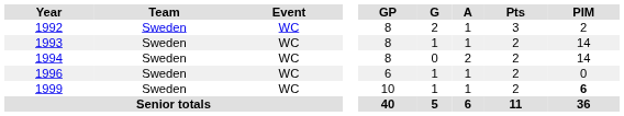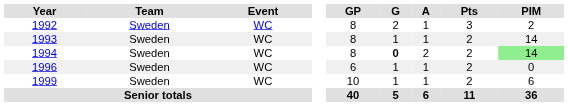1994 | G: normal -> bold
1994 | PIM: no background -> lightgreen background
1999 | PIM: bold -> normal
